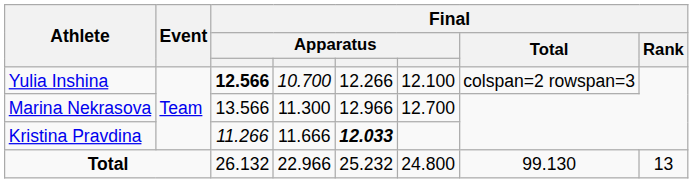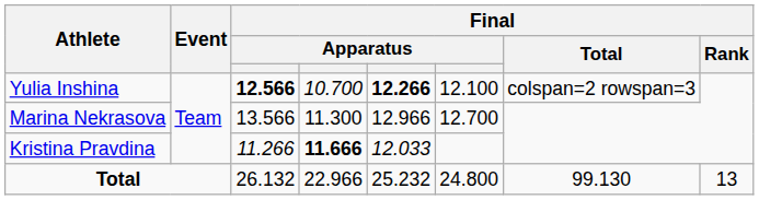Yulia Inshina | column 5: normal -> bold
Kristina Pravdina | column 4: normal -> bold
Kristina Pravdina | column 5: bold -> normal
